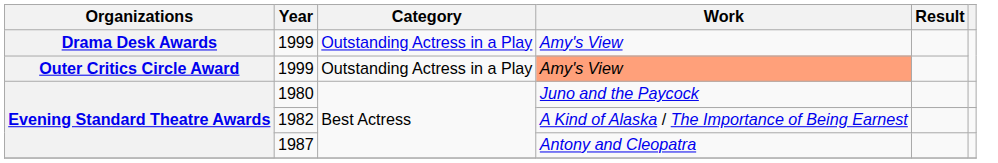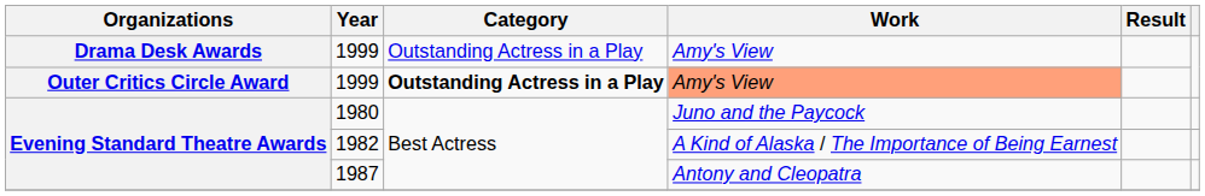Outer Critics Circle Award / 1999 | Category: normal -> bold
